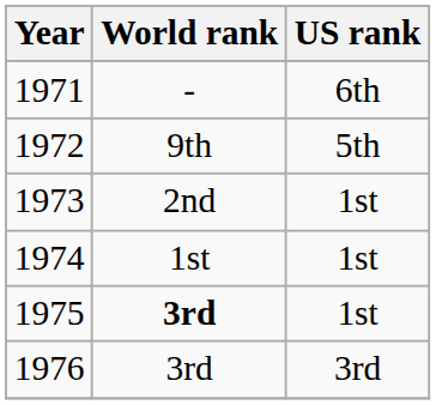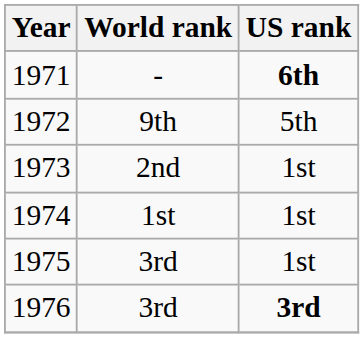1971 | US rank: normal -> bold
1975 | World rank: bold -> normal
1976 | US rank: normal -> bold
